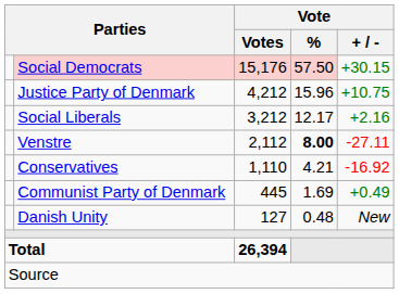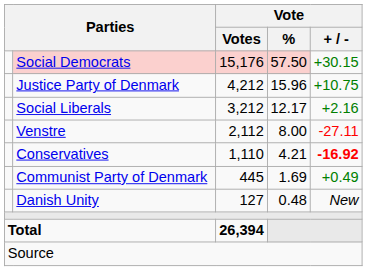Venstre | Vote / %: bold -> normal
Conservatives | Vote / + / -: normal -> bold
